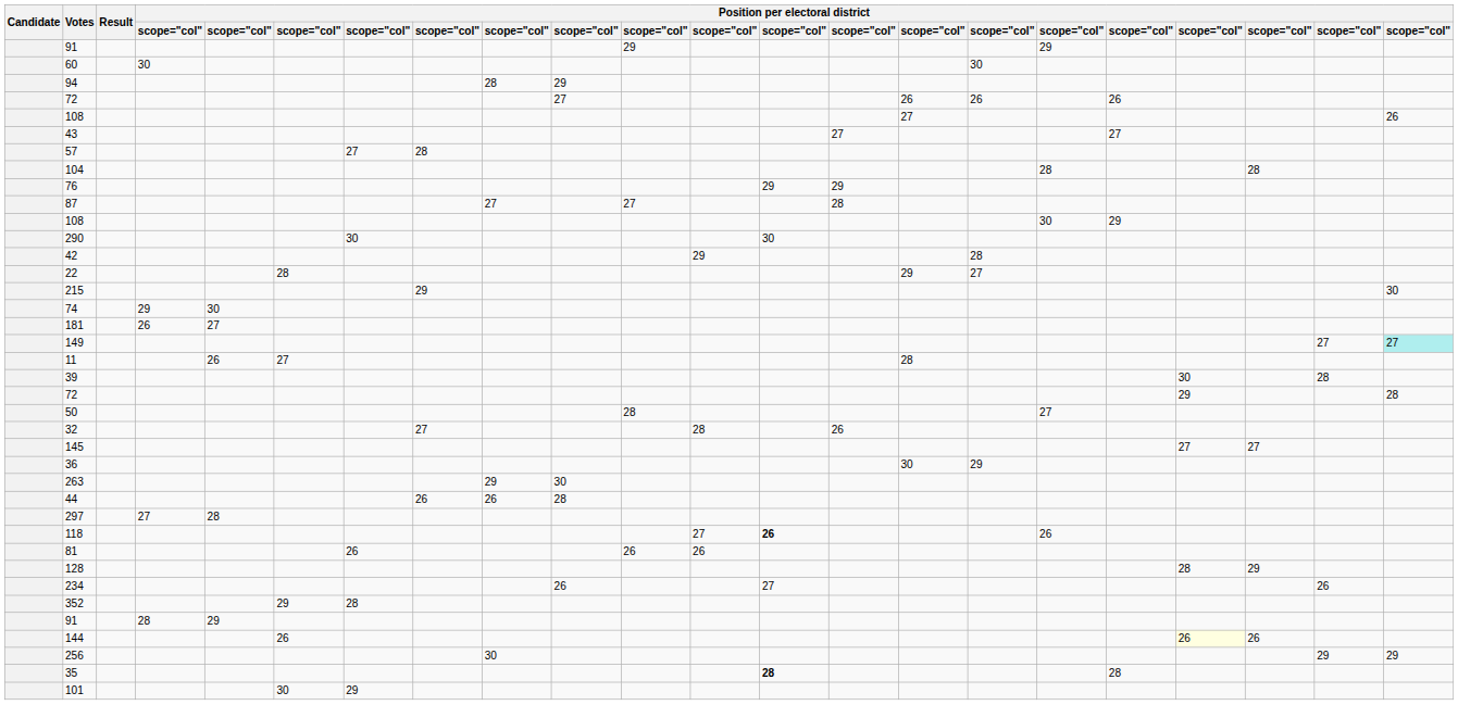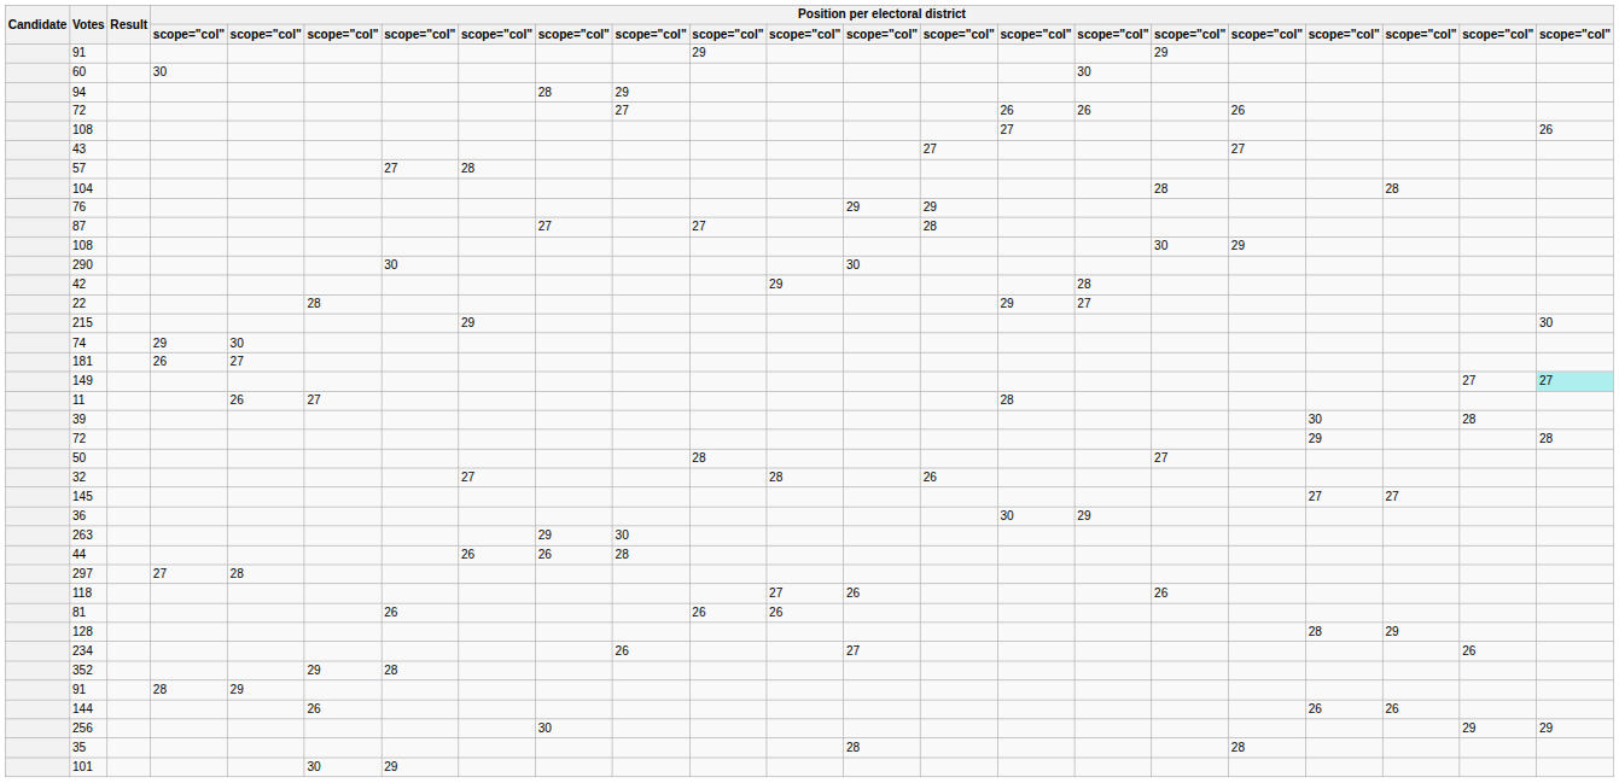118 | column 13: bold -> normal
144 | column 19: lightyellow background -> no background
35 | column 13: bold -> normal
